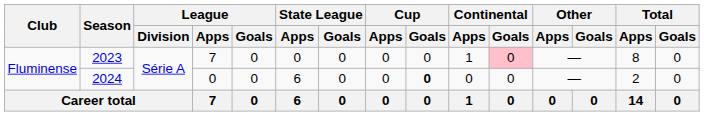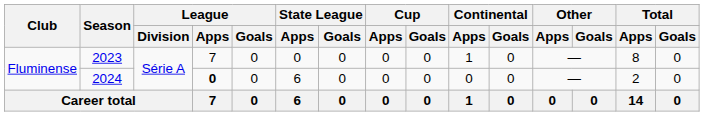2023 | Continental / Goals: pink background -> no background
2024 | League / Apps: normal -> bold
2024 | Cup / Goals: bold -> normal
